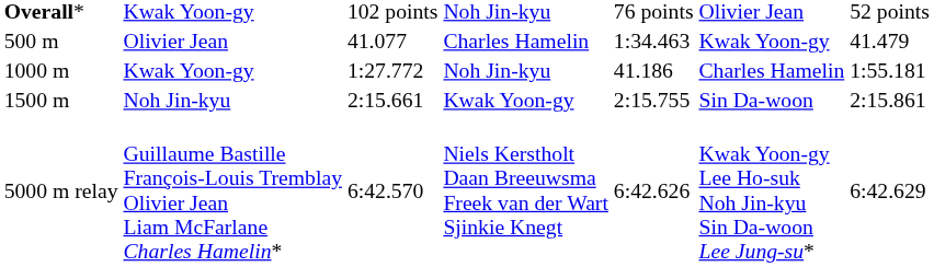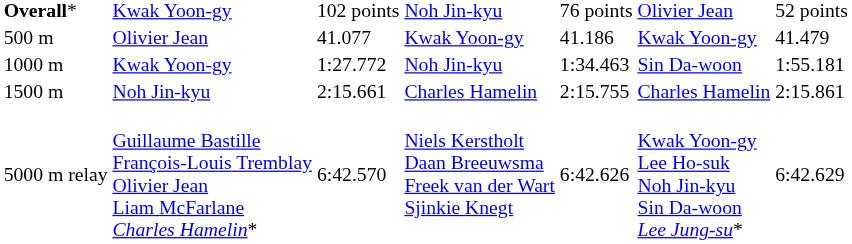row 2 | column 4: Charles Hamelin -> Kwak Yoon-gy
row 2 | column 5: 1:34.463 -> 41.186
row 3 | column 5: 41.186 -> 1:34.463
row 3 | column 6: Charles Hamelin -> Sin Da-woon
row 4 | column 4: Kwak Yoon-gy -> Charles Hamelin
row 4 | column 6: Sin Da-woon -> Charles Hamelin
